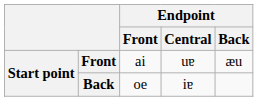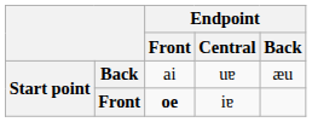row 3 | column 2: Front -> Back
row 4 | column 2: Back -> Front
row 4 | Endpoint / Front: normal -> bold
